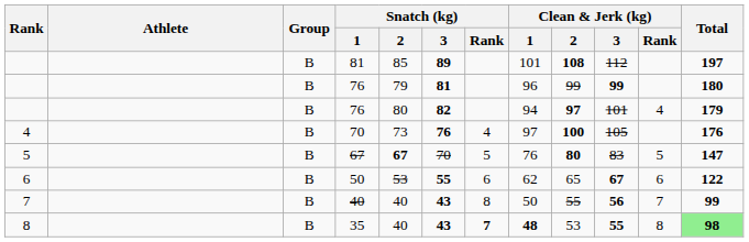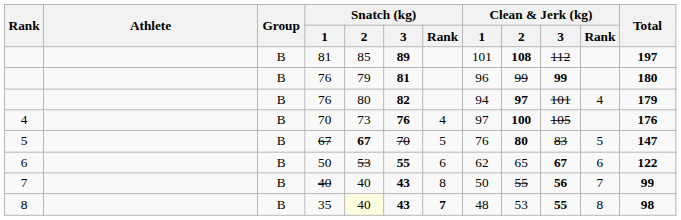35 | Snatch (kg) / 2: no background -> lightyellow background
35 | Clean & Jerk (kg) / 1: bold -> normal
35 | Total: lightgreen background -> no background
